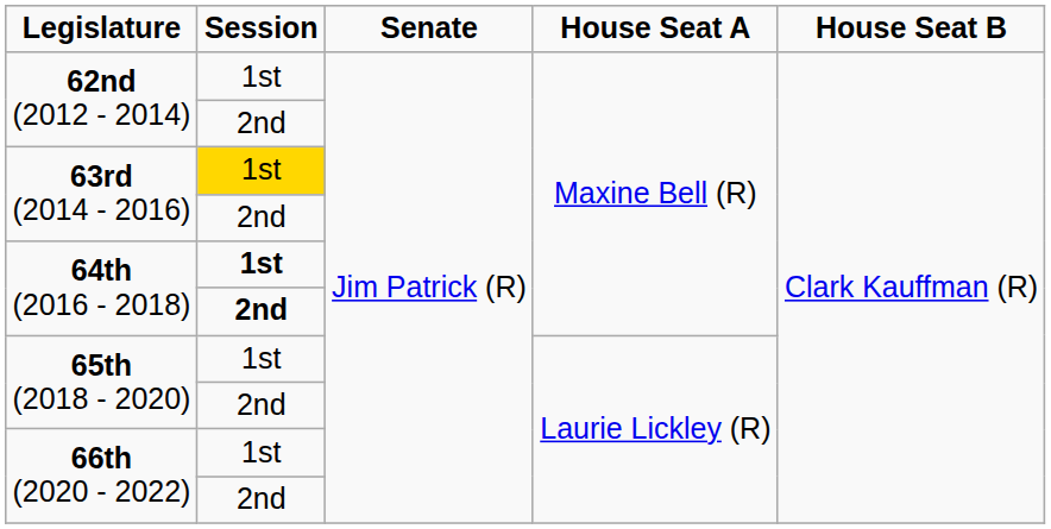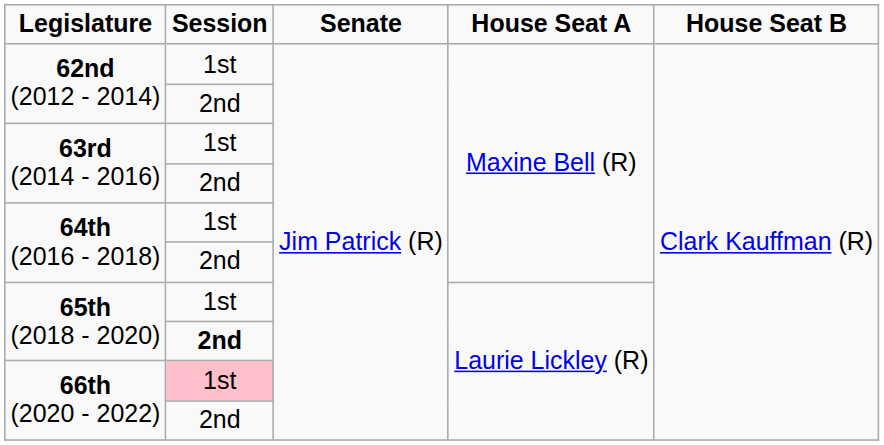63rd (2014 - 2016) / 1st | Session: gold background -> no background
64th (2016 - 2018) / 1st | Session: bold -> normal
64th (2016 - 2018) / 2nd | Session: bold -> normal
65th (2018 - 2020) / 2nd | Session: normal -> bold
66th (2020 - 2022) / 1st | Session: no background -> pink background
